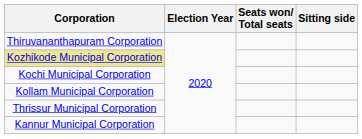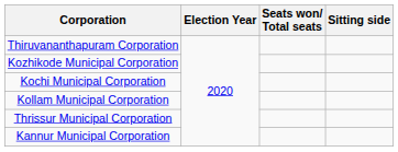Kozhikode Municipal Corporation | Corporation: khaki background -> no background
